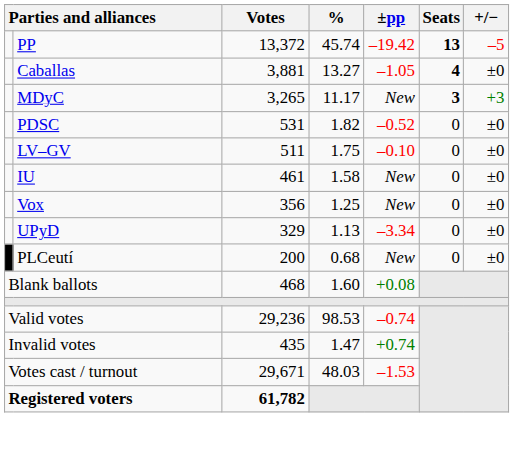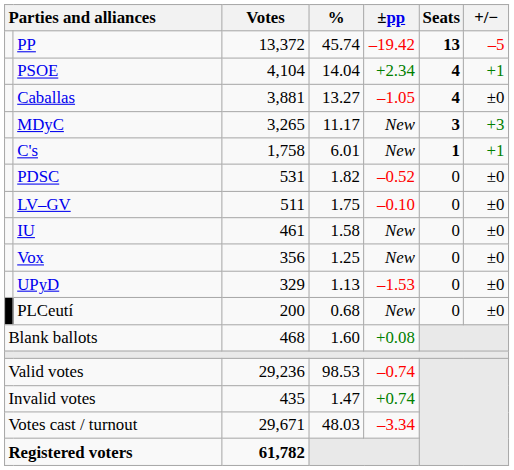+ row: PSOE | 4,104 | 14.04 | +2.34 | 4 | +1
+ row: C's | 1,758 | 6.01 | New | 1 | +1
UPyD | ±pp: –3.34 -> –1.53
Votes cast / turnout | ±pp: –1.53 -> –3.34
